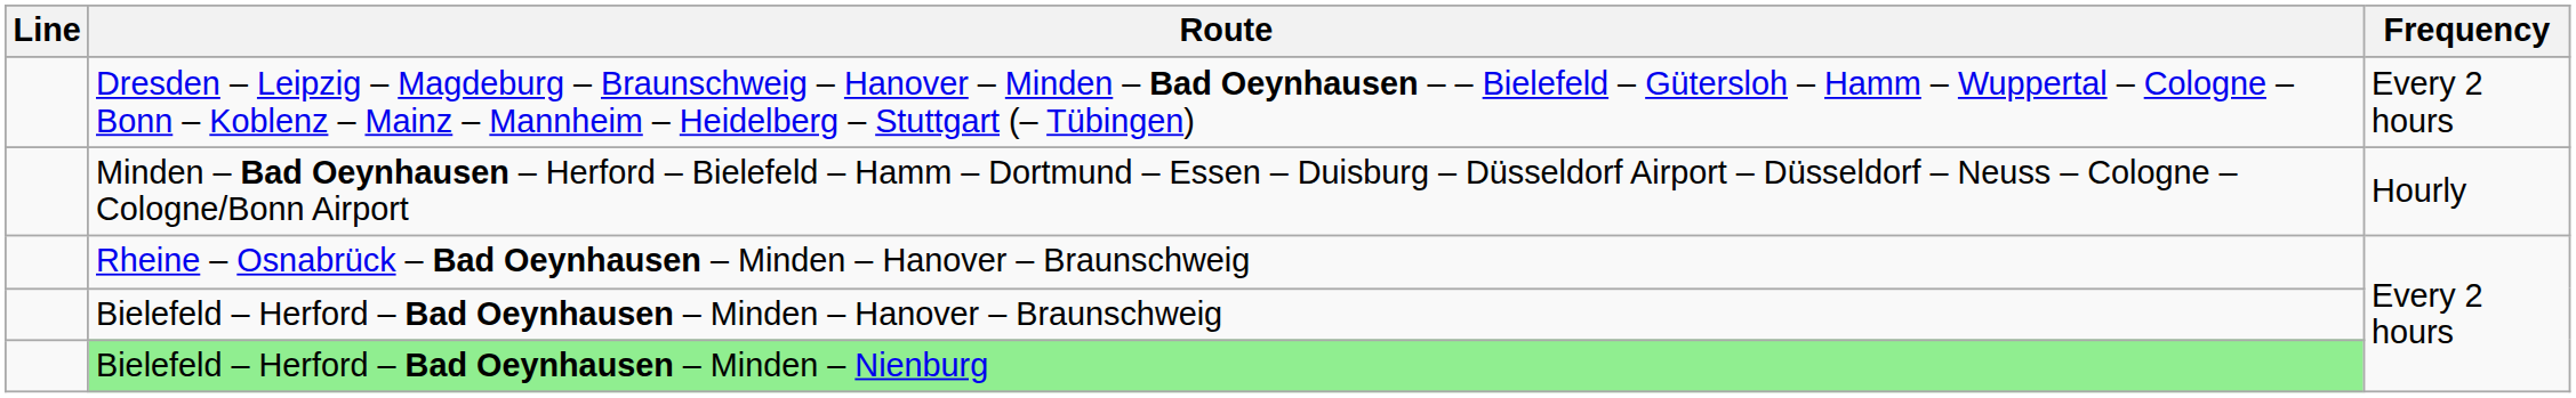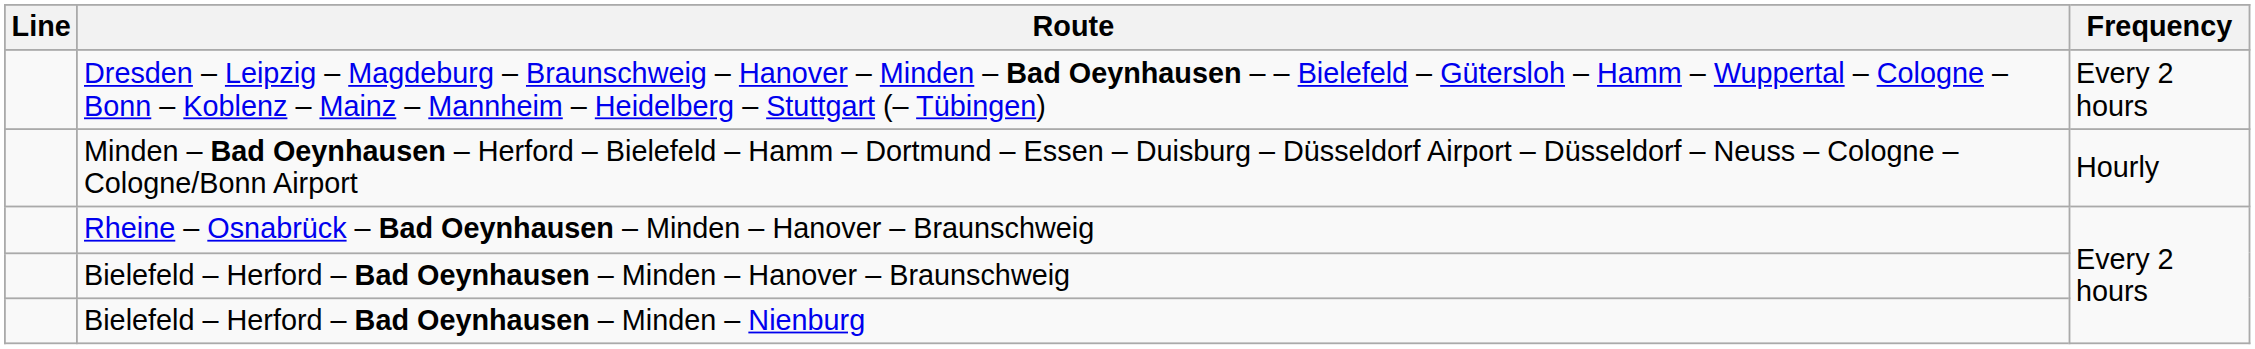Bielefeld – Herford – Bad Oeynhausen – Minden – Nienburg | Route: lightgreen background -> no background
